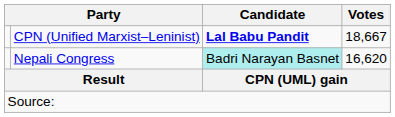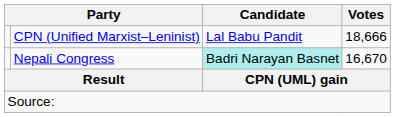CPN (Unified Marxist–Leninist) | Candidate: bold -> normal
CPN (Unified Marxist–Leninist) | Votes: 18,667 -> 18,666
Nepali Congress | Votes: 16,620 -> 16,670
